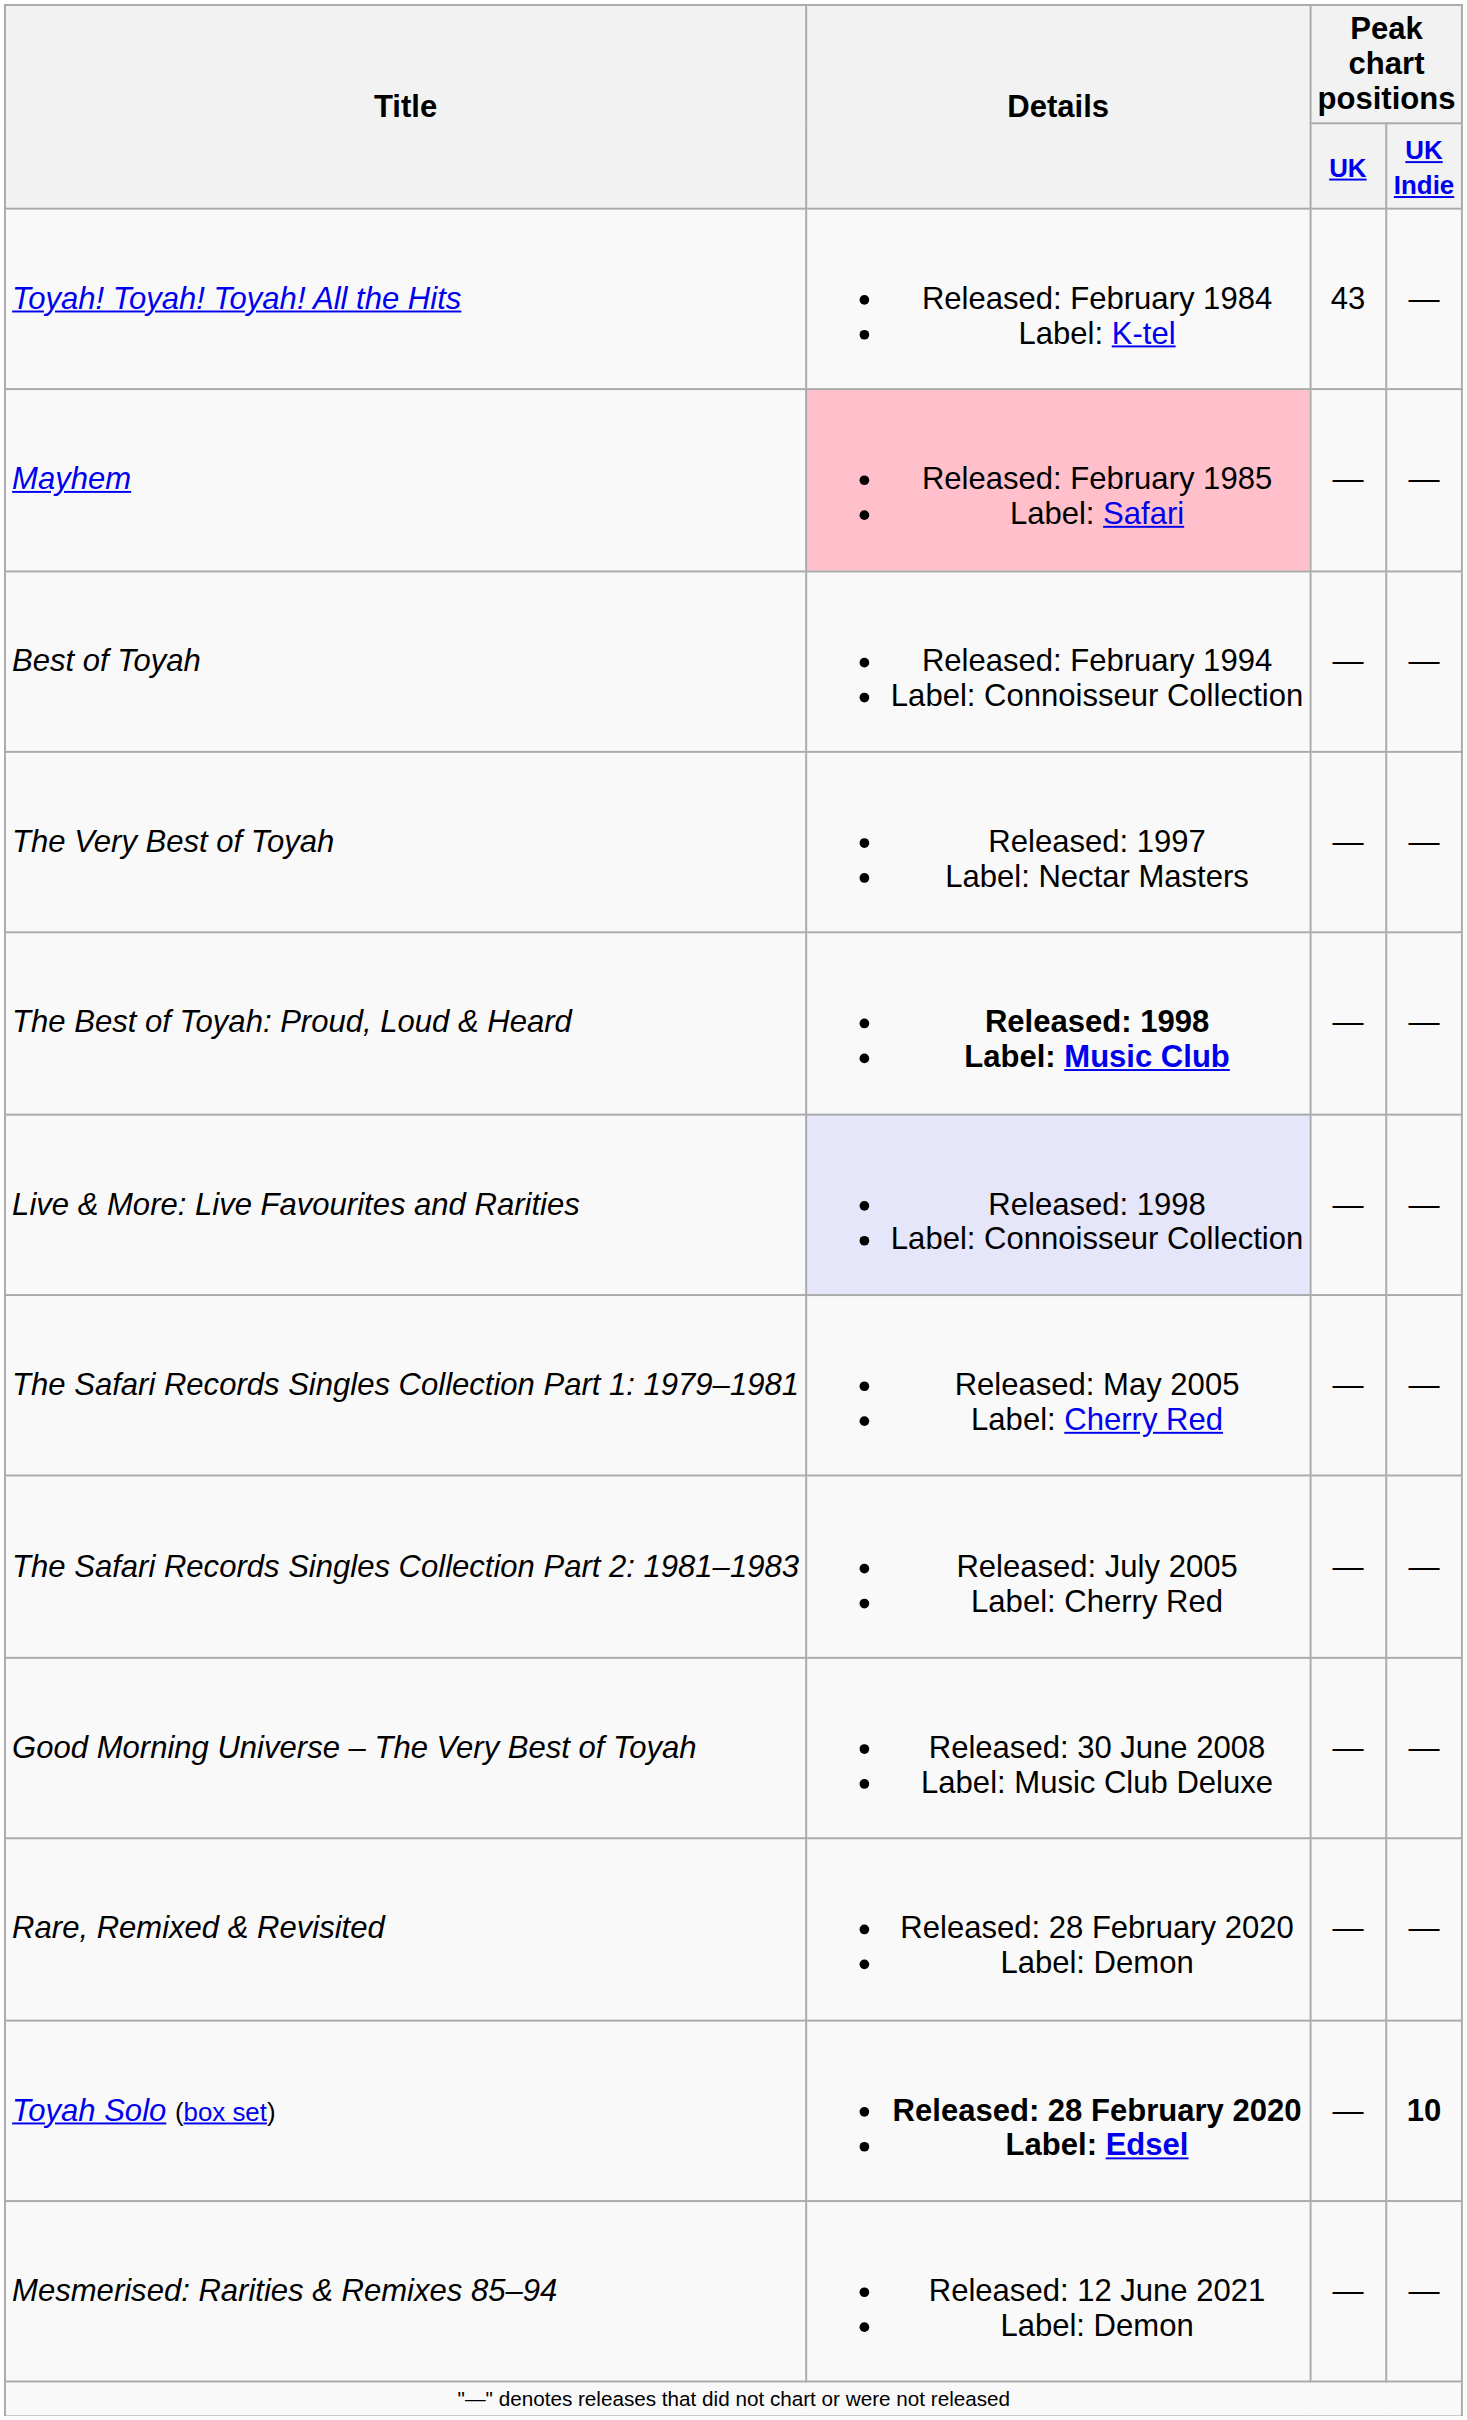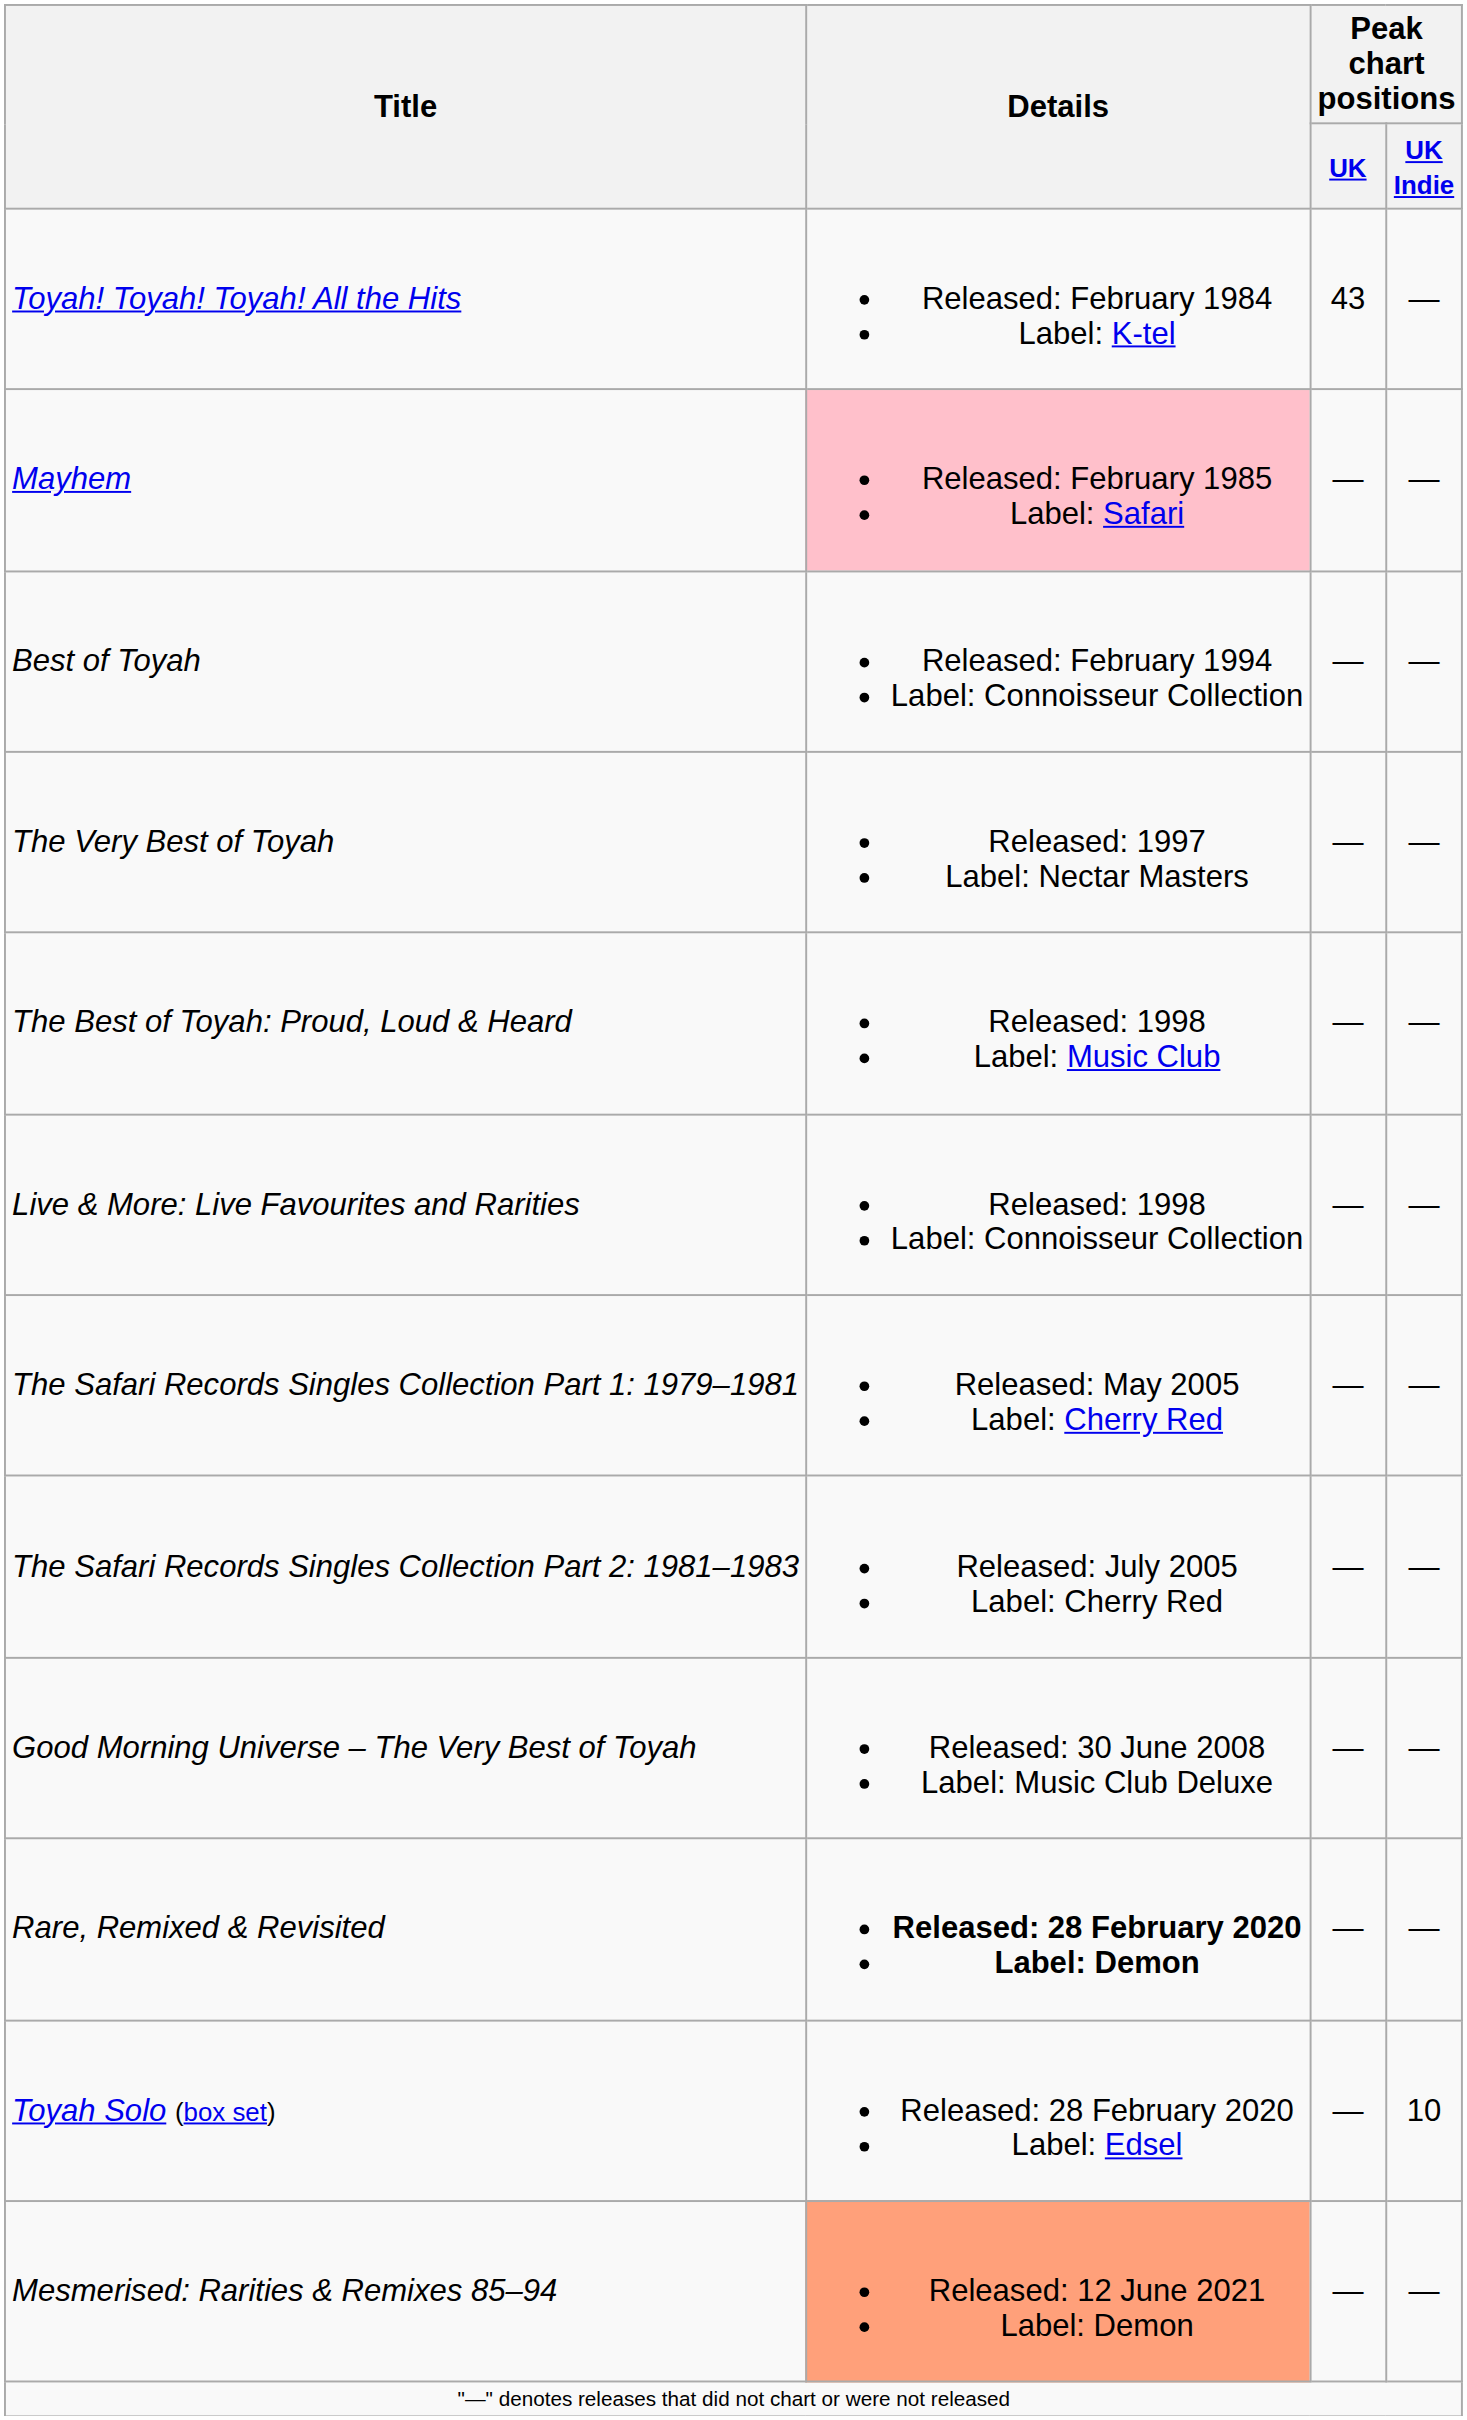The Best of Toyah: Proud, Loud & Heard | Details: bold -> normal
Live & More: Live Favourites and Rarities | Details: lavender background -> no background
Rare, Remixed & Revisited | Details: normal -> bold
Toyah Solo (box set) | Details: bold -> normal
Toyah Solo (box set) | Peak chart positions / UK Indie: bold -> normal
Mesmerised: Rarities & Remixes 85–94 | Details: no background -> lightsalmon background
